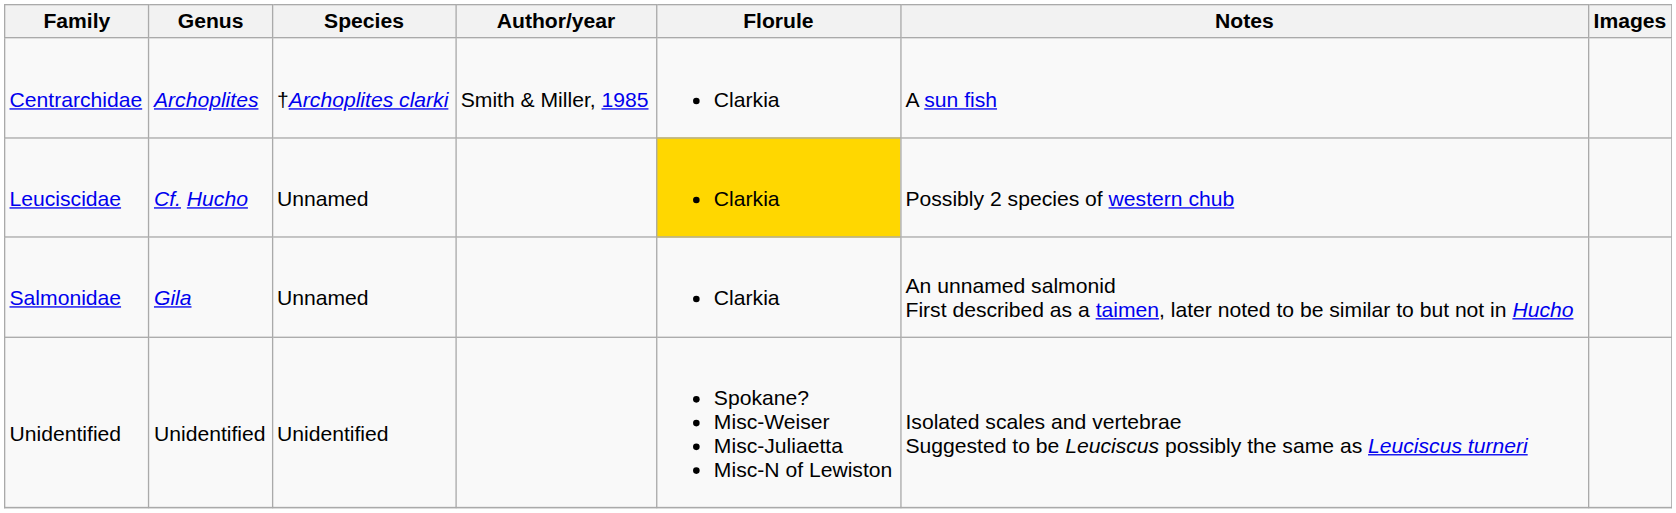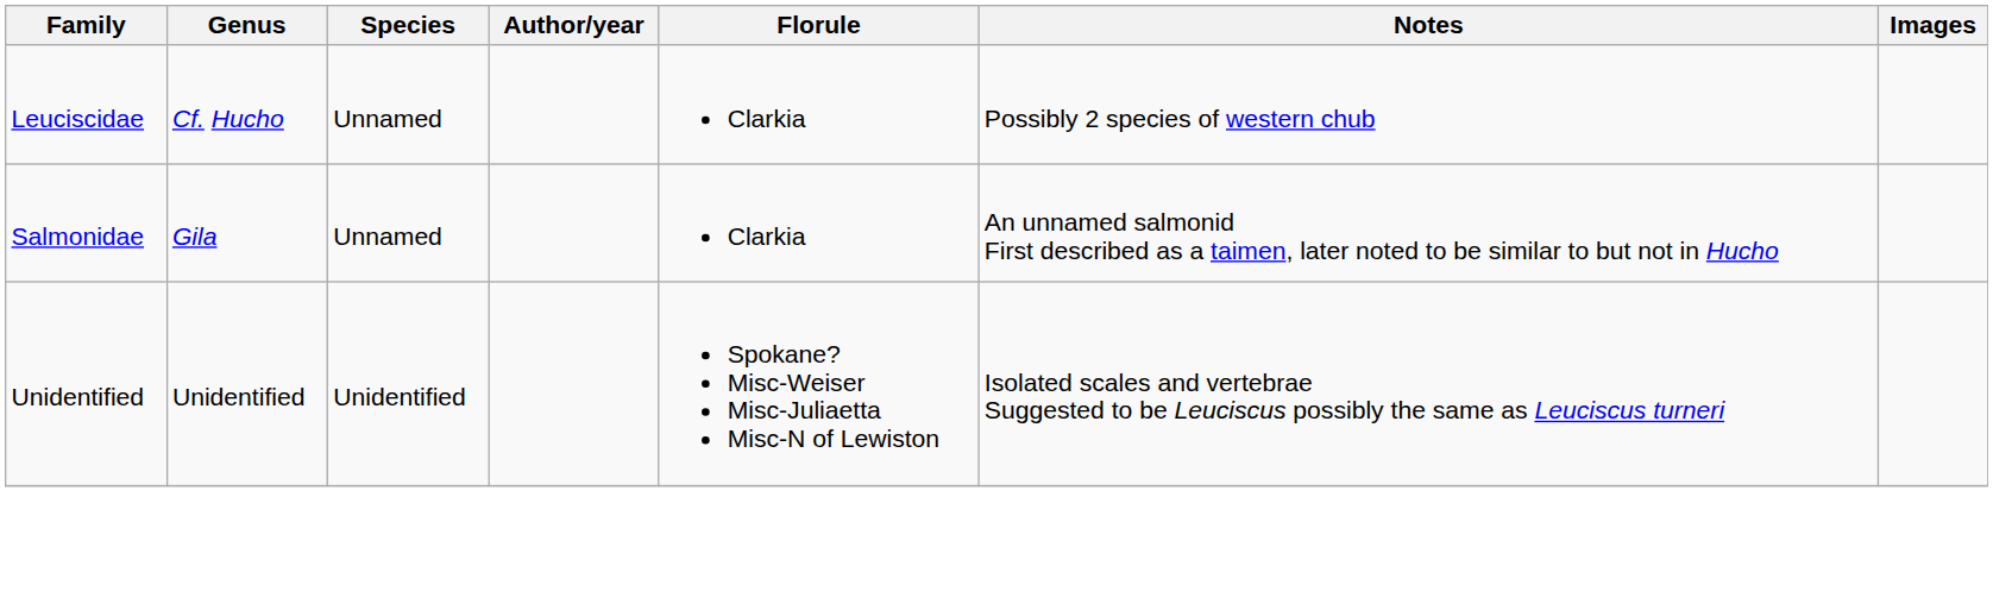- row: Centrarchidae | Archoplites | †Archoplites clarki | Smith & Miller, 1985 | Clarkia | A sun fish
Leuciscidae | Florule: gold background -> no background
